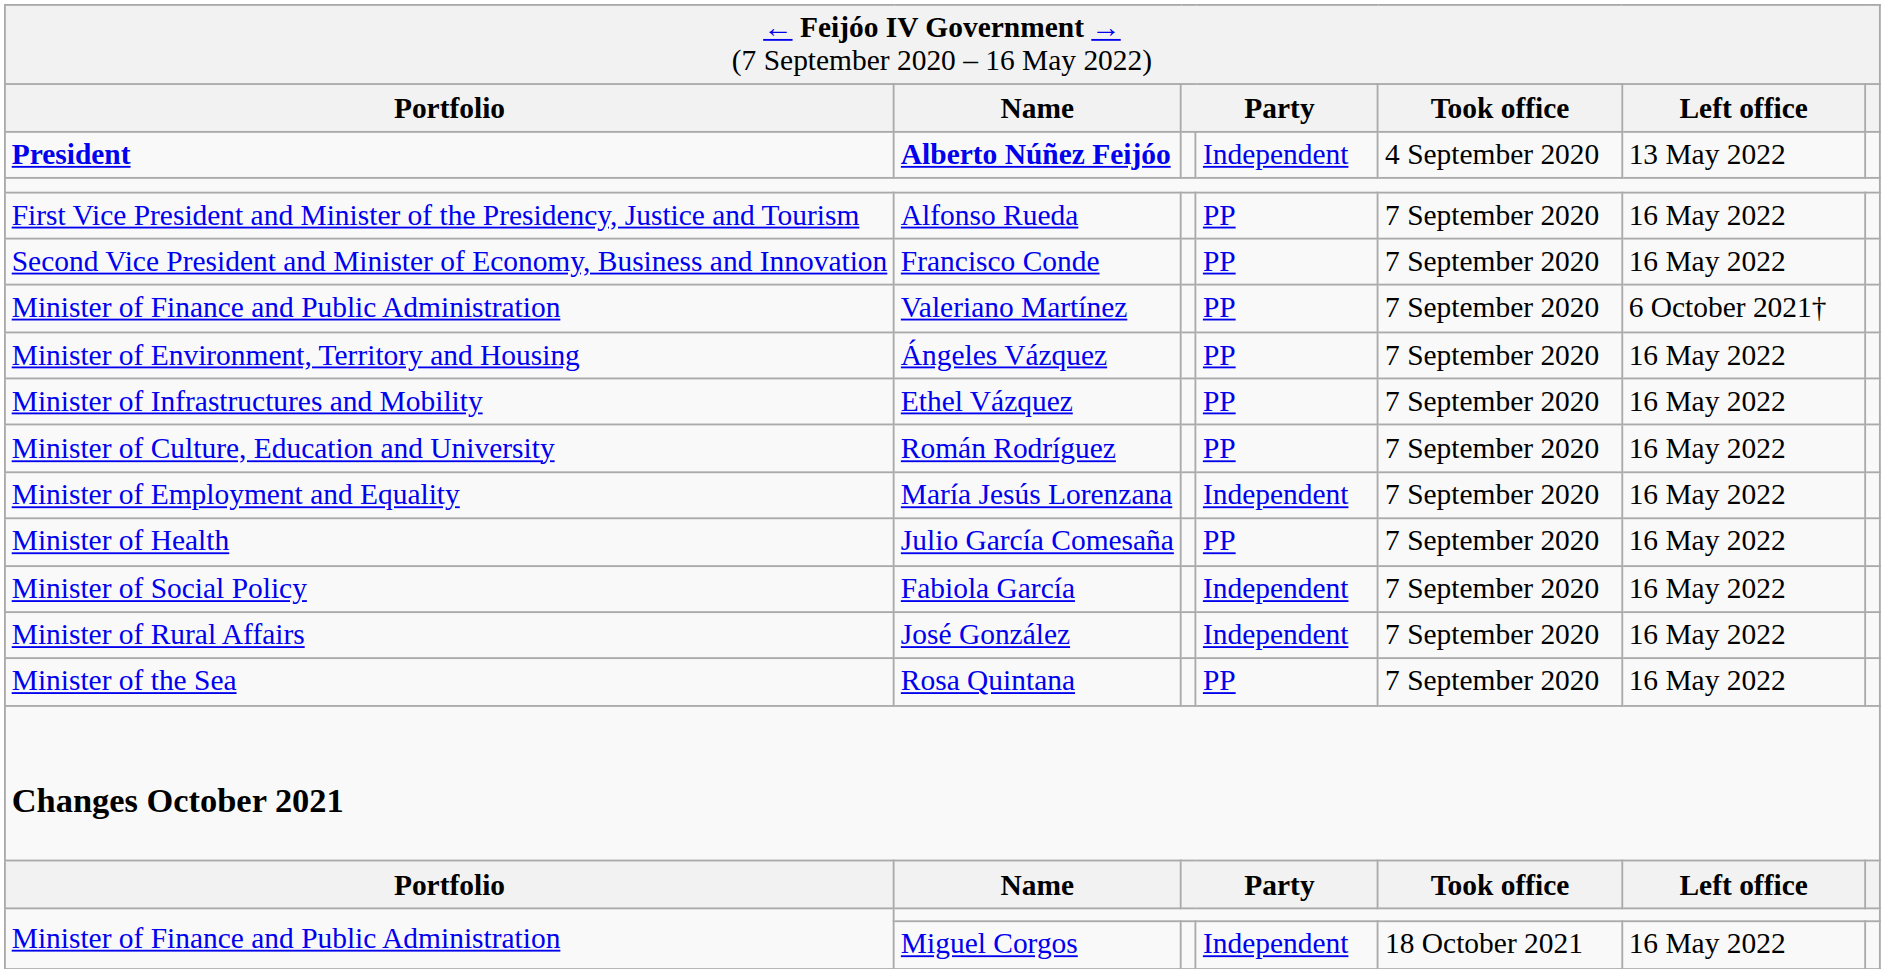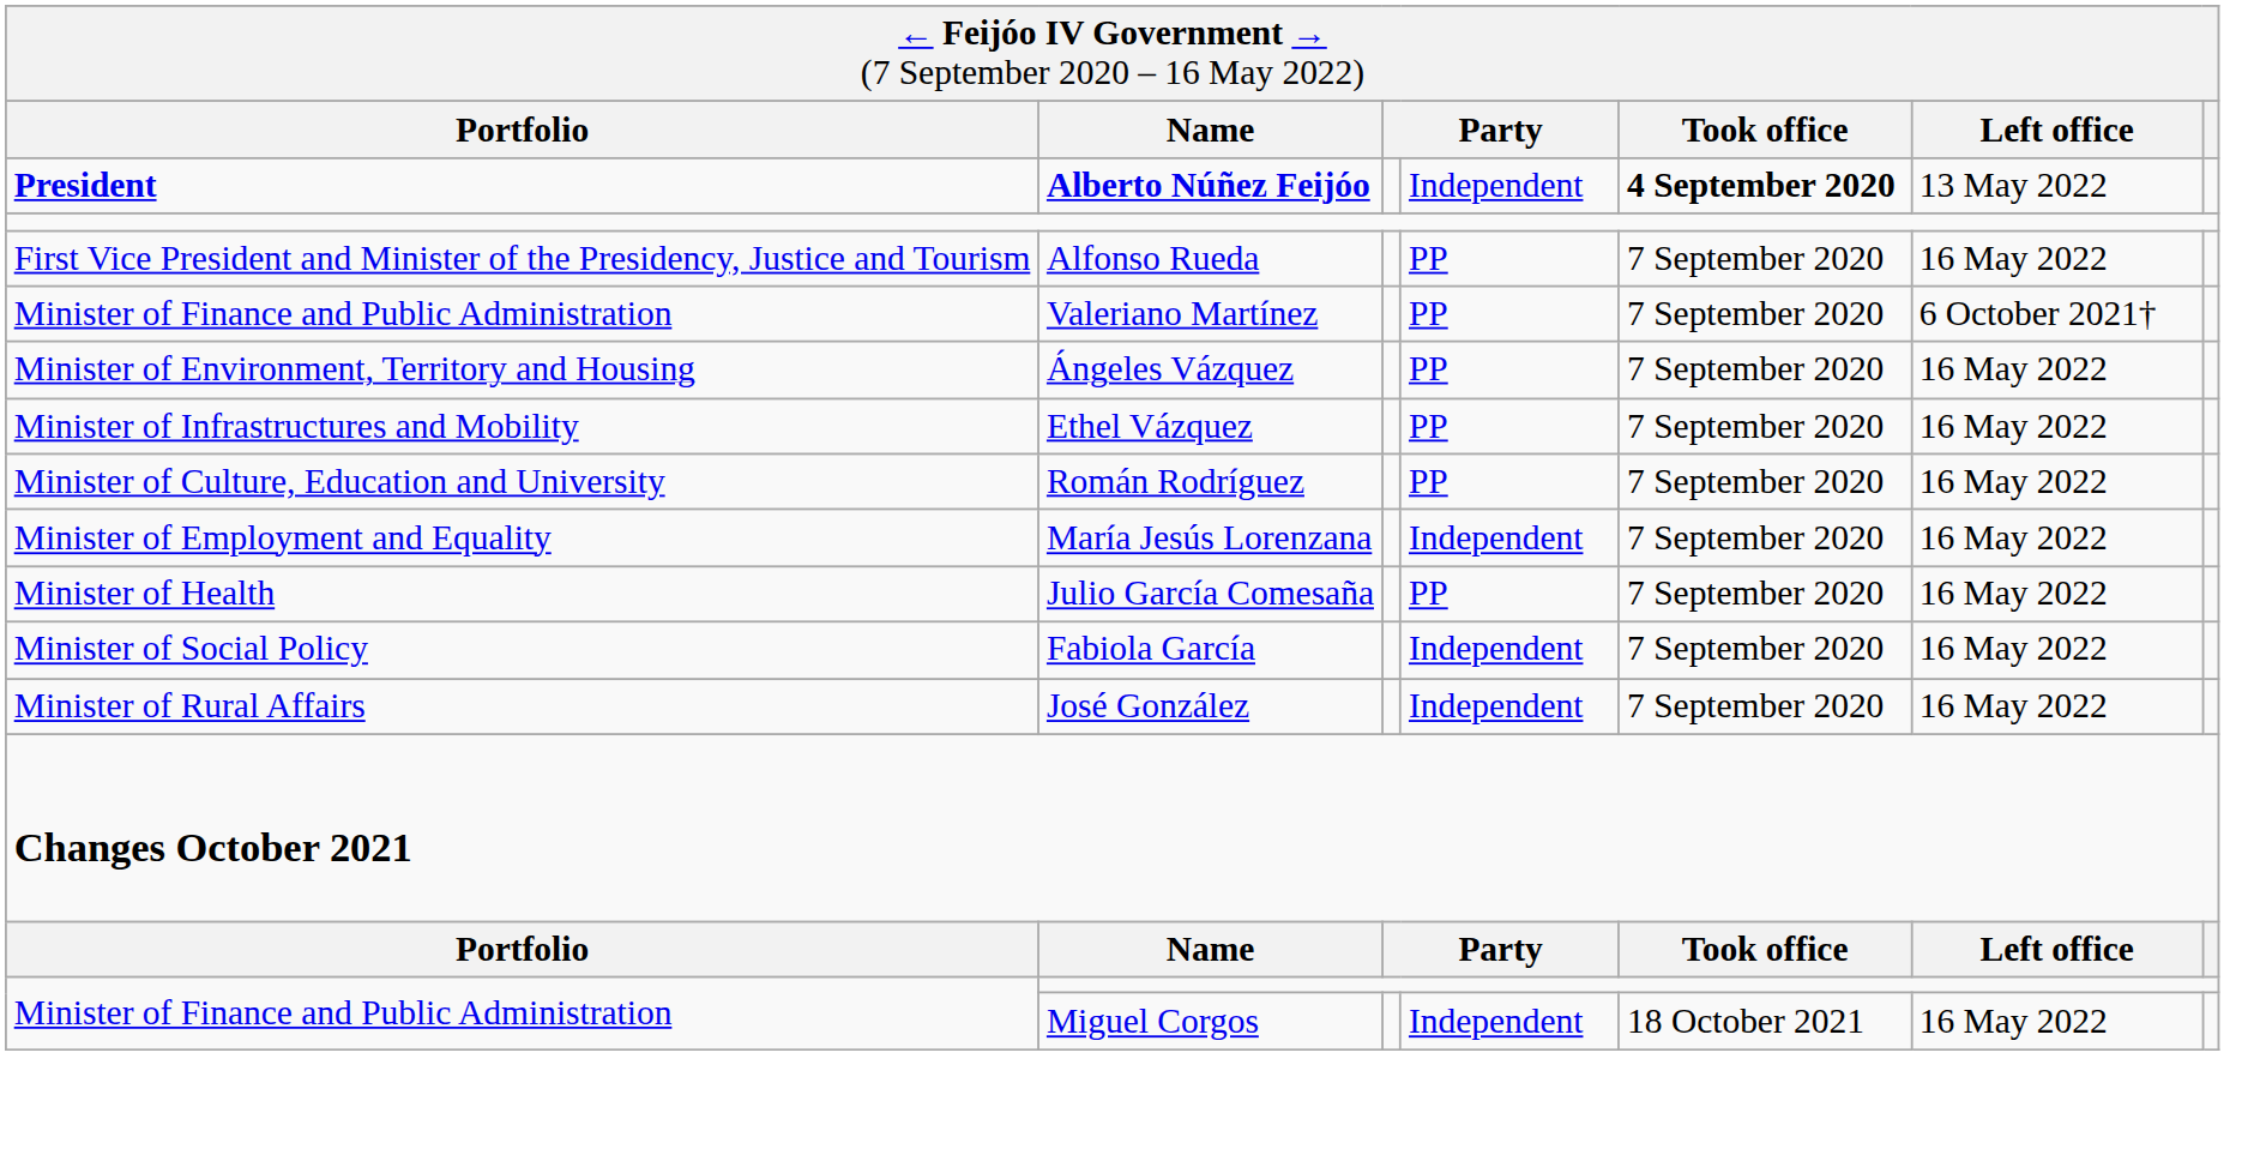Alberto Núñez Feijóo | column 5: normal -> bold
- row: Second Vice President and Minister of Economy, Business and Innovation | Francisco Conde | PP | 7 September 2020 | 16 May 2022
- row: Minister of the Sea | Rosa Quintana | PP | 7 September 2020 | 16 May 2022
